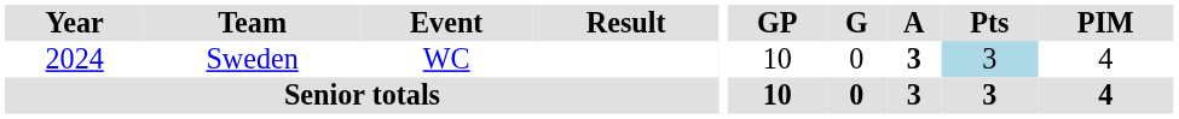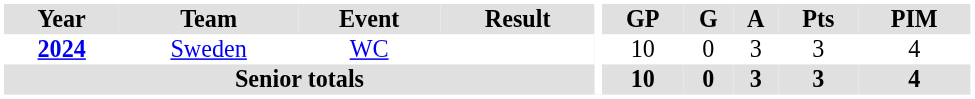Sweden | Year: normal -> bold
Sweden | A: bold -> normal
Sweden | Pts: lightblue background -> no background
